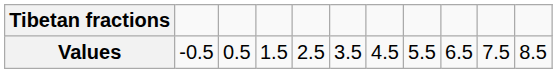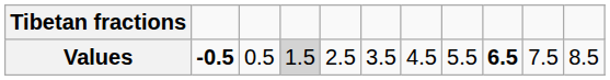Values | column 2: normal -> bold
Values | column 4: no background -> lightgrey background
Values | column 9: normal -> bold
